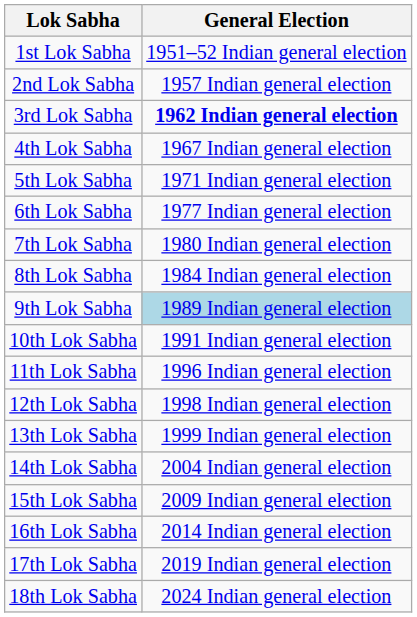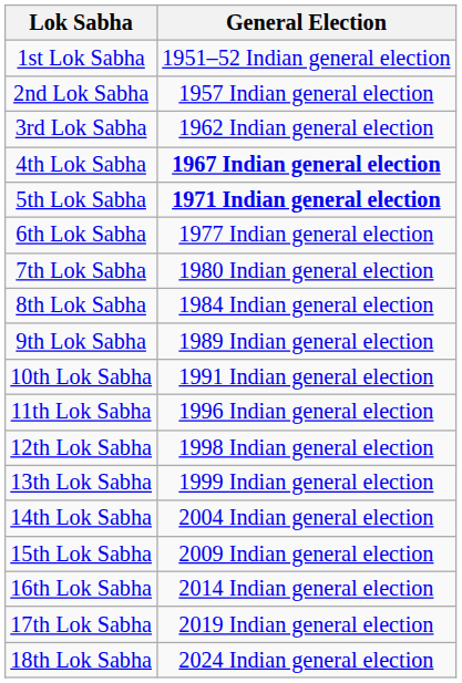3rd Lok Sabha | General Election: bold -> normal
4th Lok Sabha | General Election: normal -> bold
5th Lok Sabha | General Election: normal -> bold
9th Lok Sabha | General Election: lightblue background -> no background
